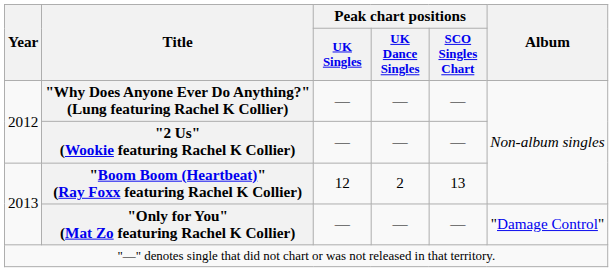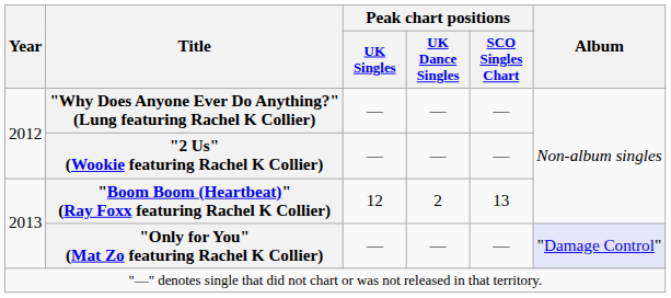"Only for You" (Mat Zo featuring Rachel K Collier) | Album: no background -> lavender background
